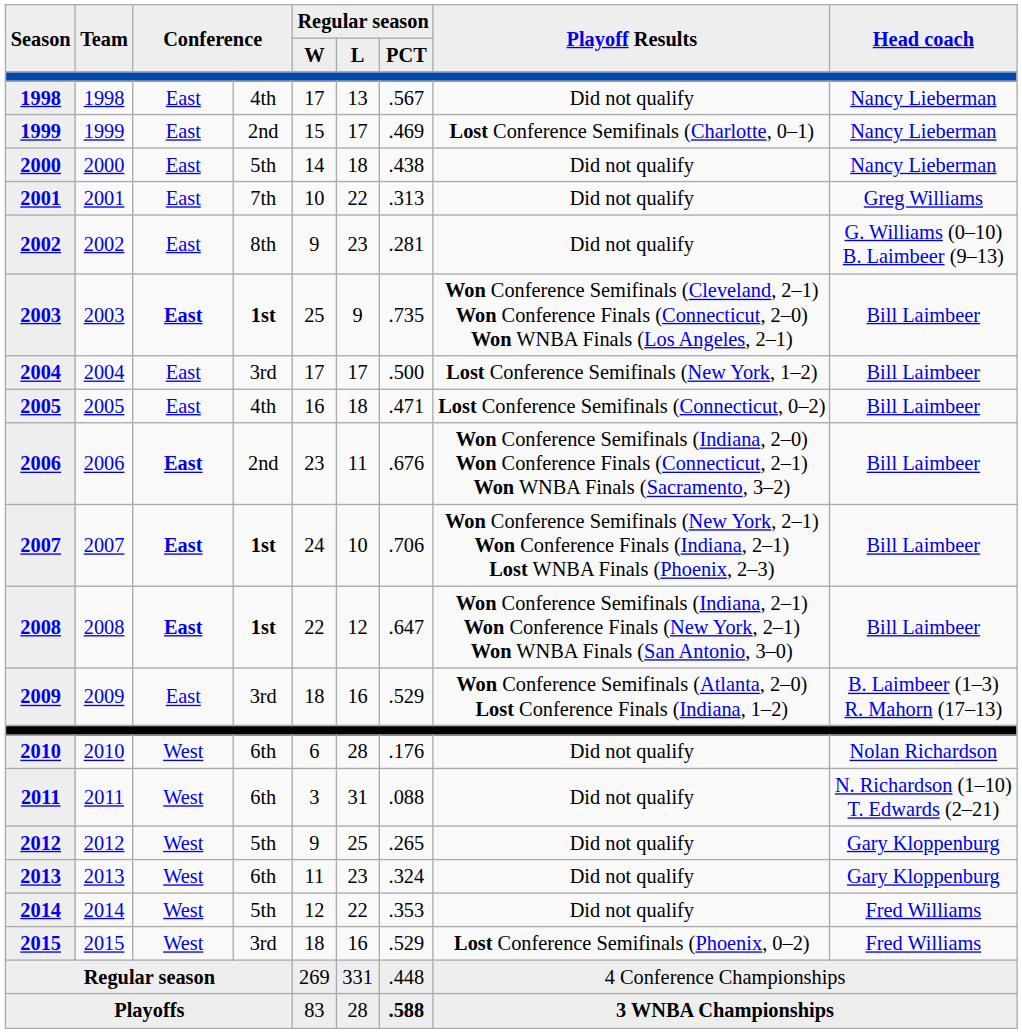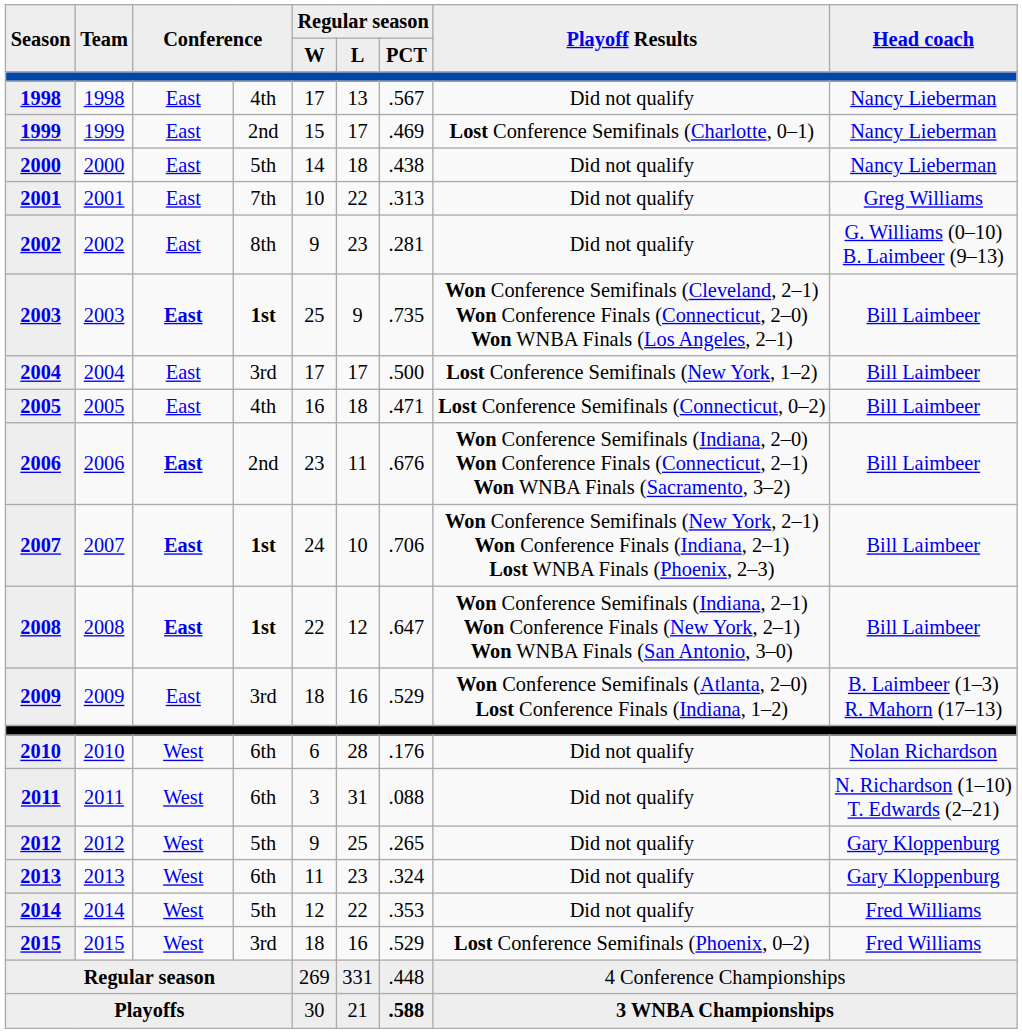Playoffs | Regular season / W: 83 -> 30
Playoffs | Regular season / L: 28 -> 21
